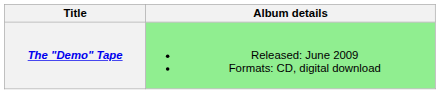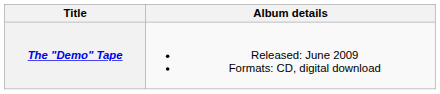The "Demo" Tape | Album details: lightgreen background -> no background
